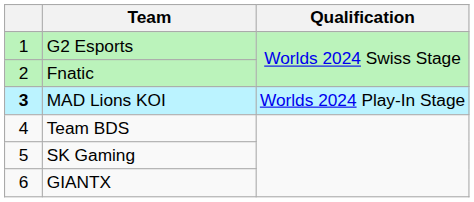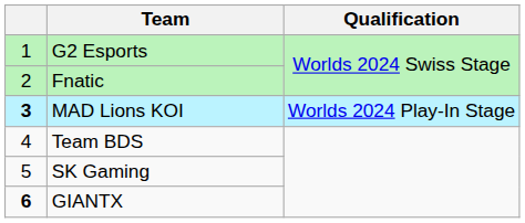GIANTX | column 1: normal -> bold
